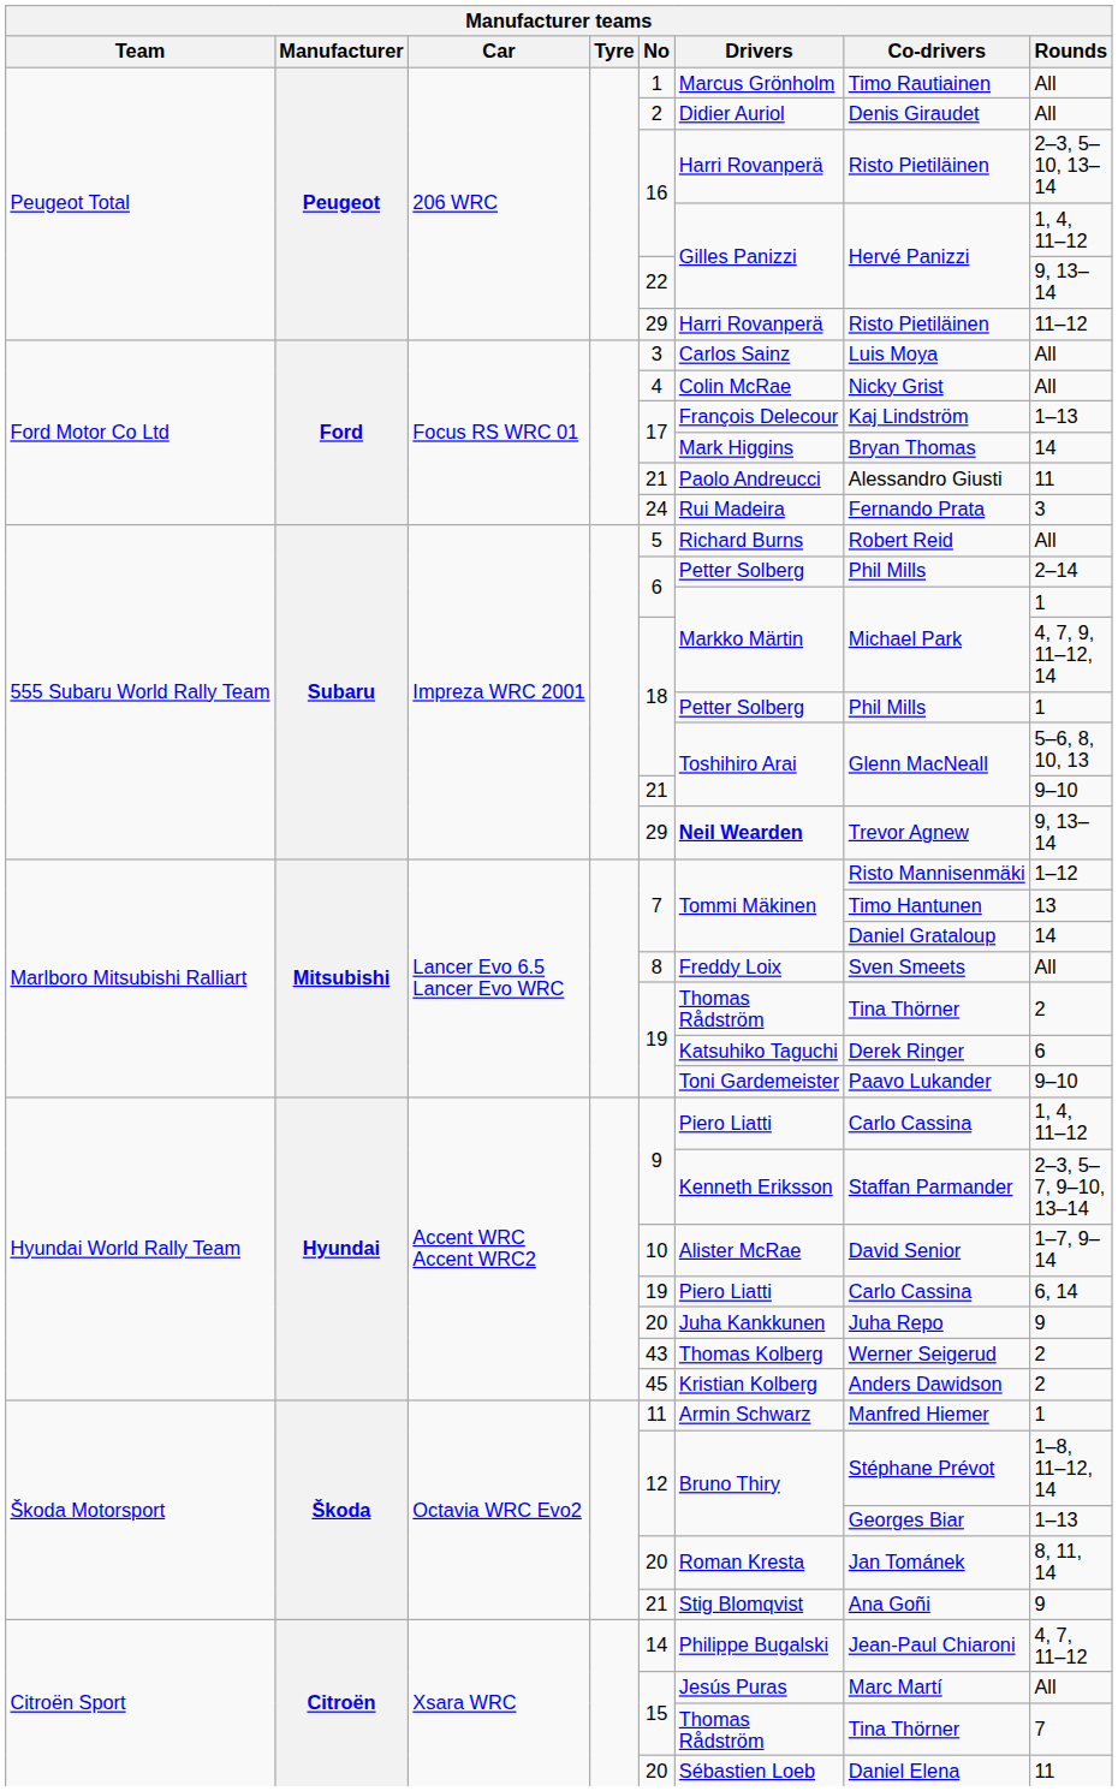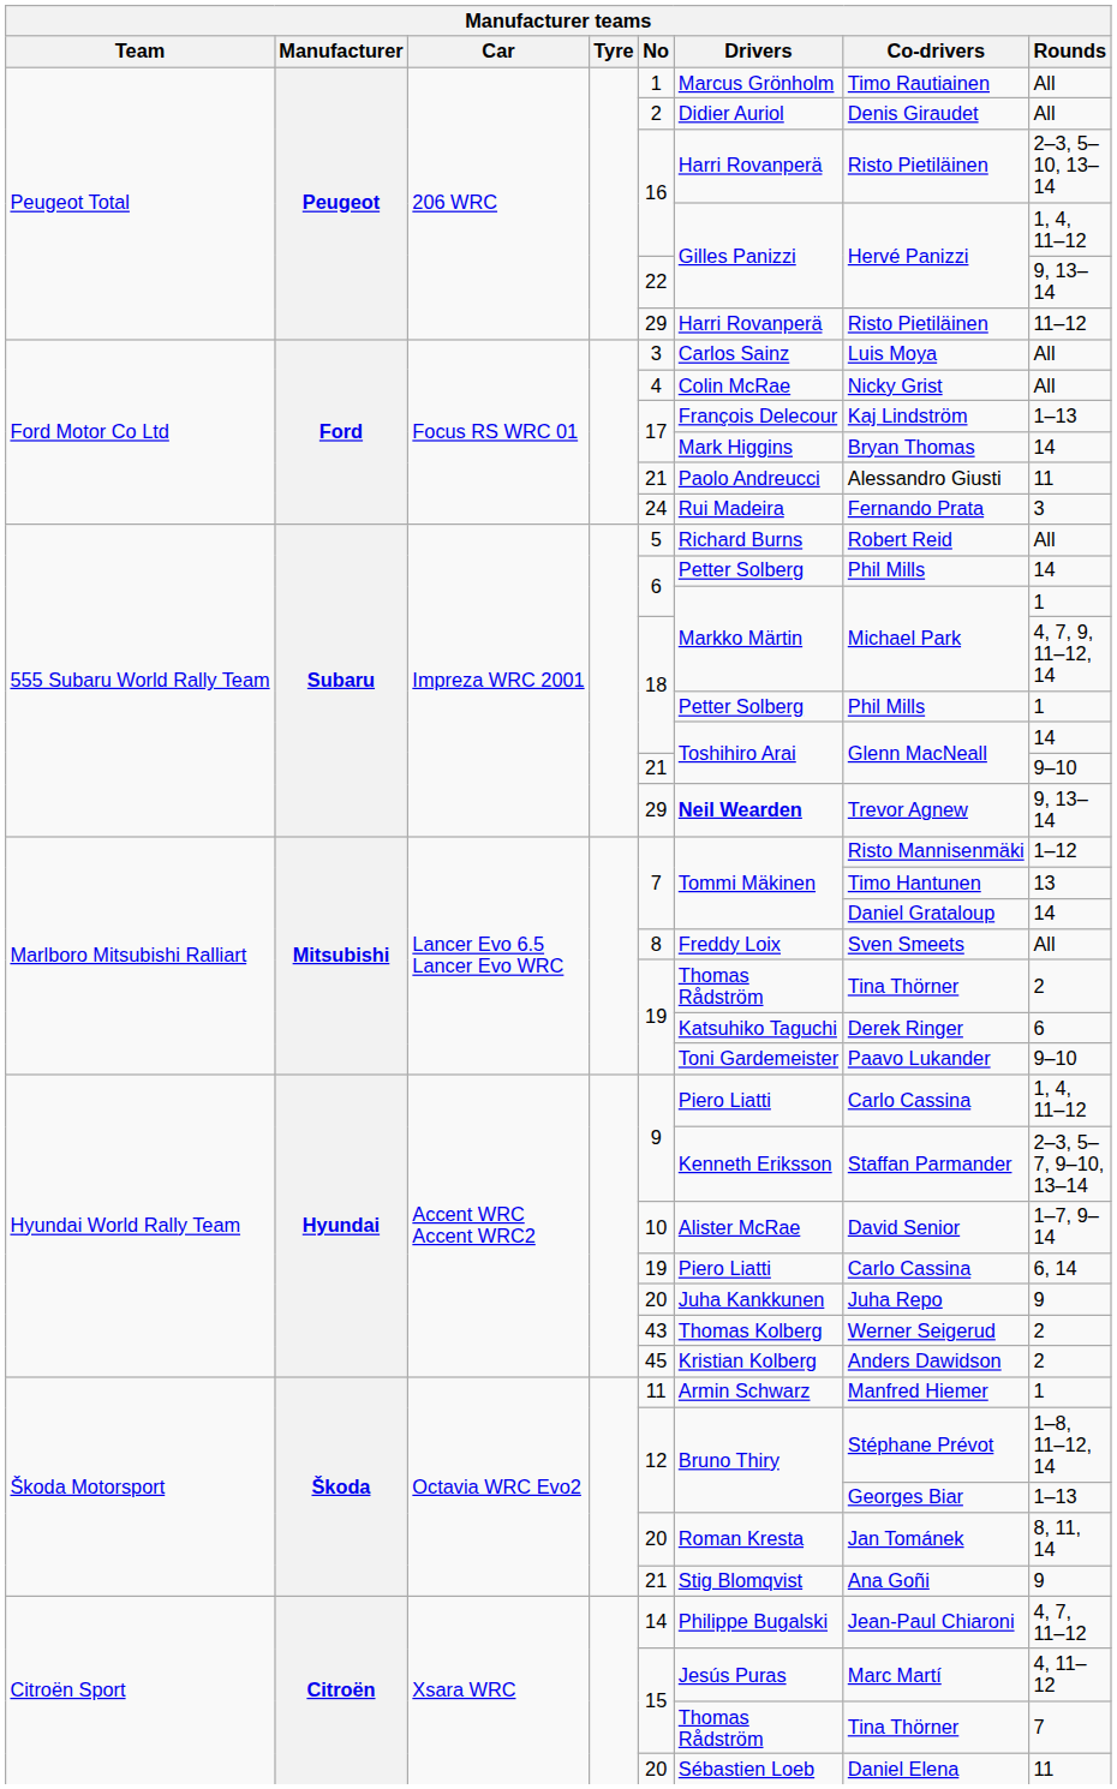row 16 | Rounds: 2–14 -> 14
row 20 | Rounds: 5–6, 8, 10, 13 -> 14
row 43 | Rounds: All -> 4, 11–12
